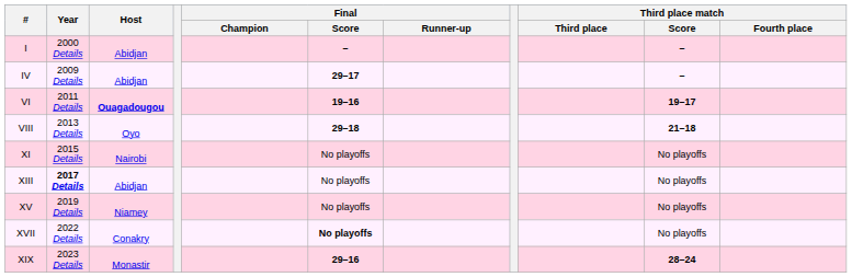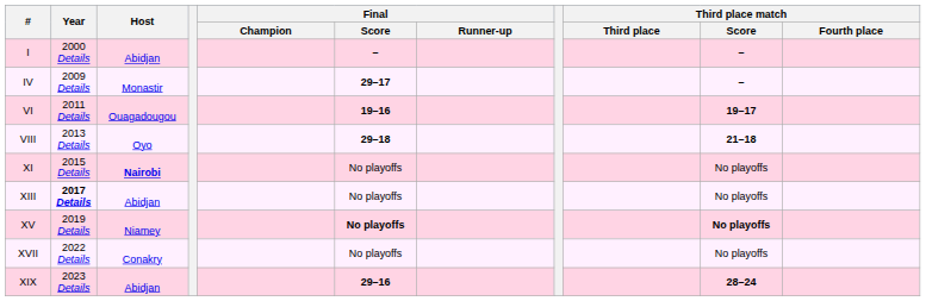IV | Host: Abidjan -> Monastir
VI | Host: bold -> normal
XI | Host: normal -> bold
XV | Final / Score: normal -> bold
XV | Third place match / Score: normal -> bold
XVII | Final / Score: bold -> normal
XIX | Host: Monastir -> Abidjan
